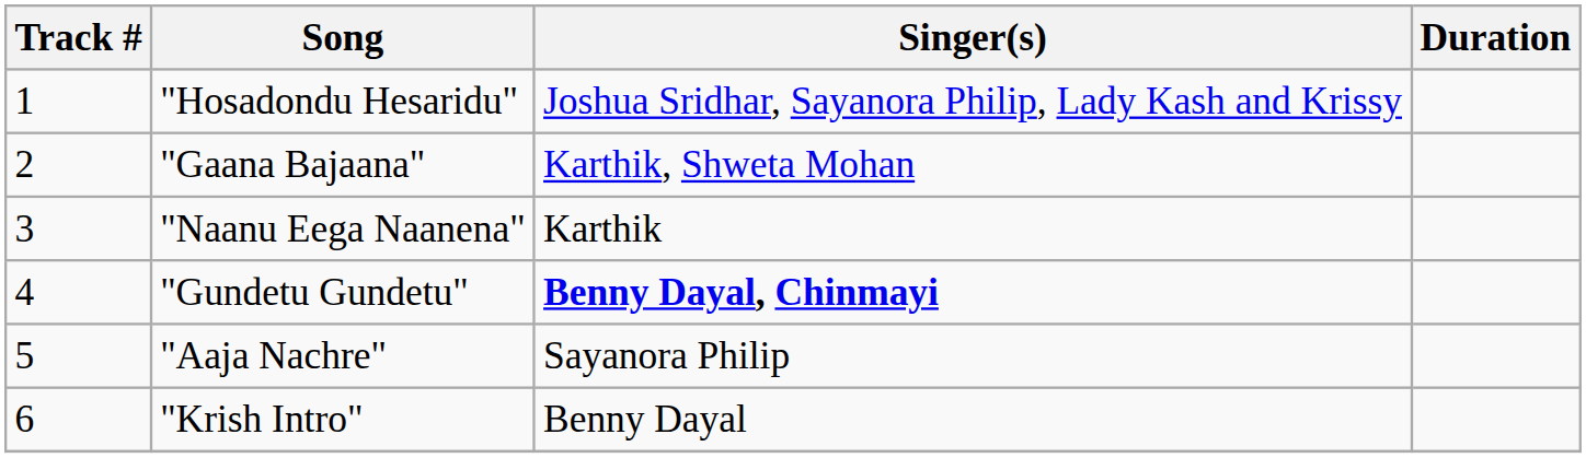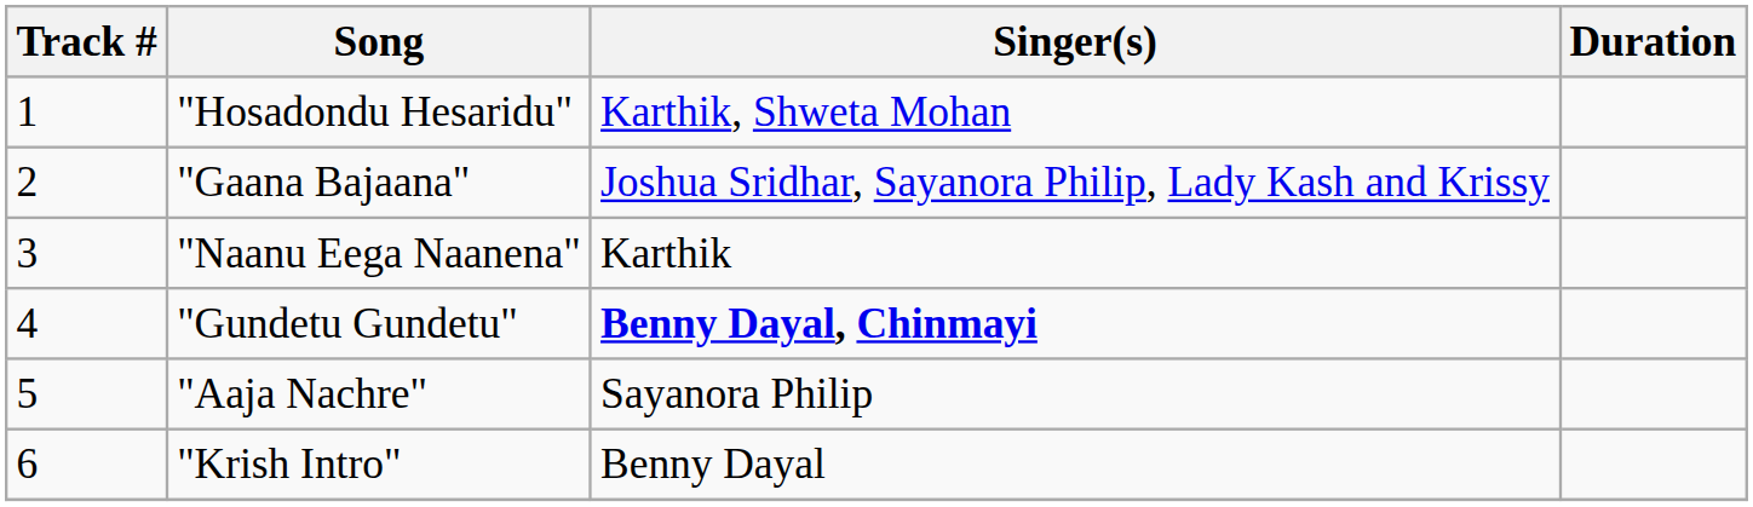"Hosadondu Hesaridu" | Singer(s): Joshua Sridhar, Sayanora Philip, Lady Kash and Krissy -> Karthik, Shweta Mohan
"Gaana Bajaana" | Singer(s): Karthik, Shweta Mohan -> Joshua Sridhar, Sayanora Philip, Lady Kash and Krissy
